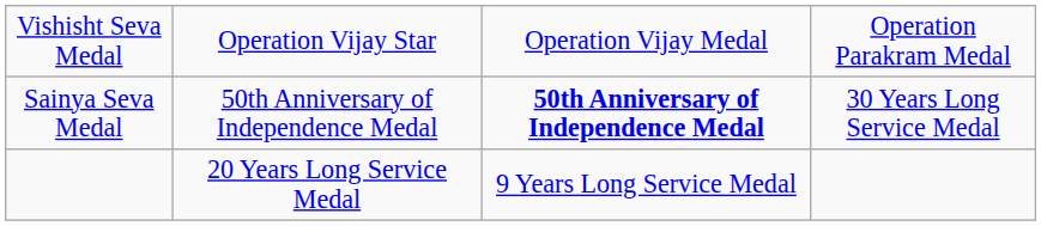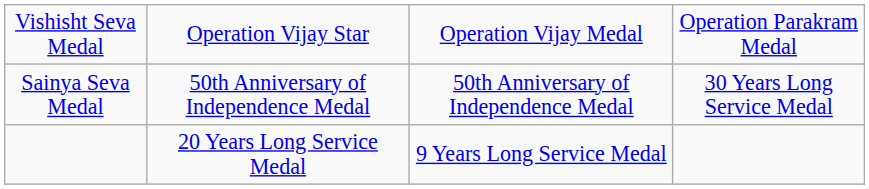Sainya Seva Medal | column 3: bold -> normal
